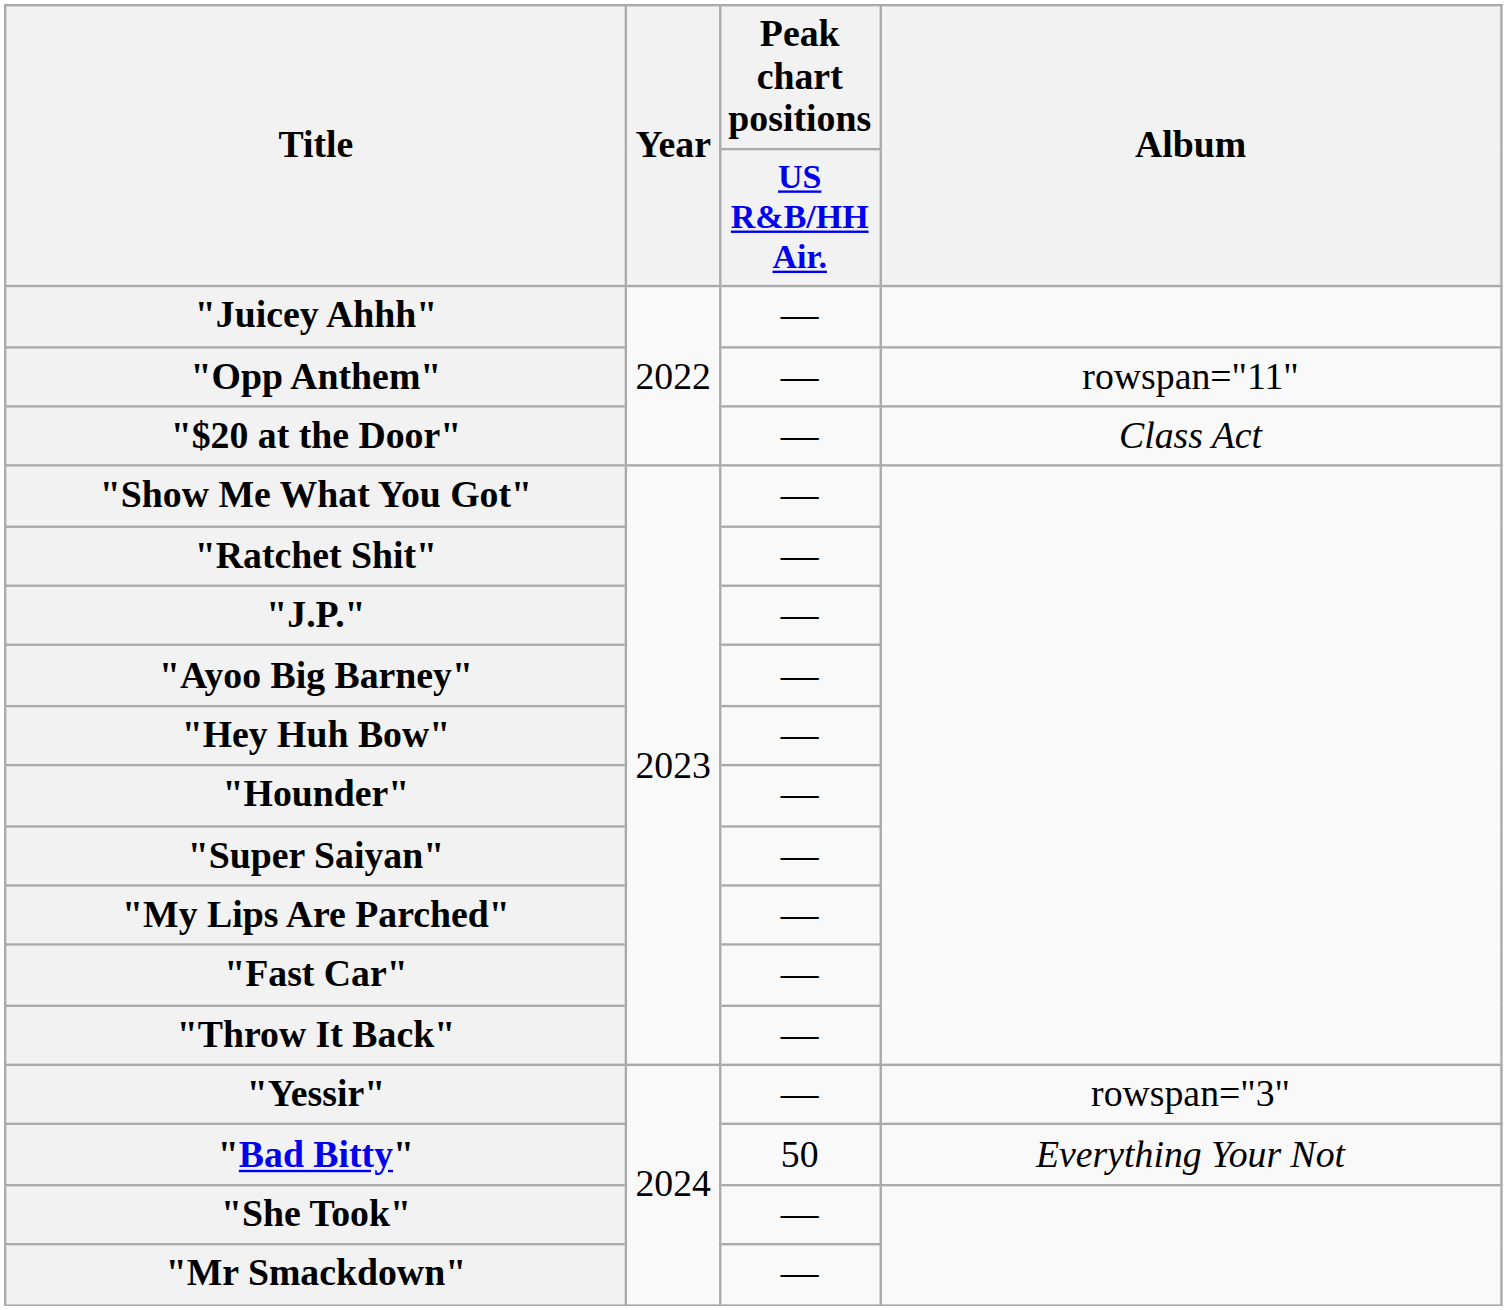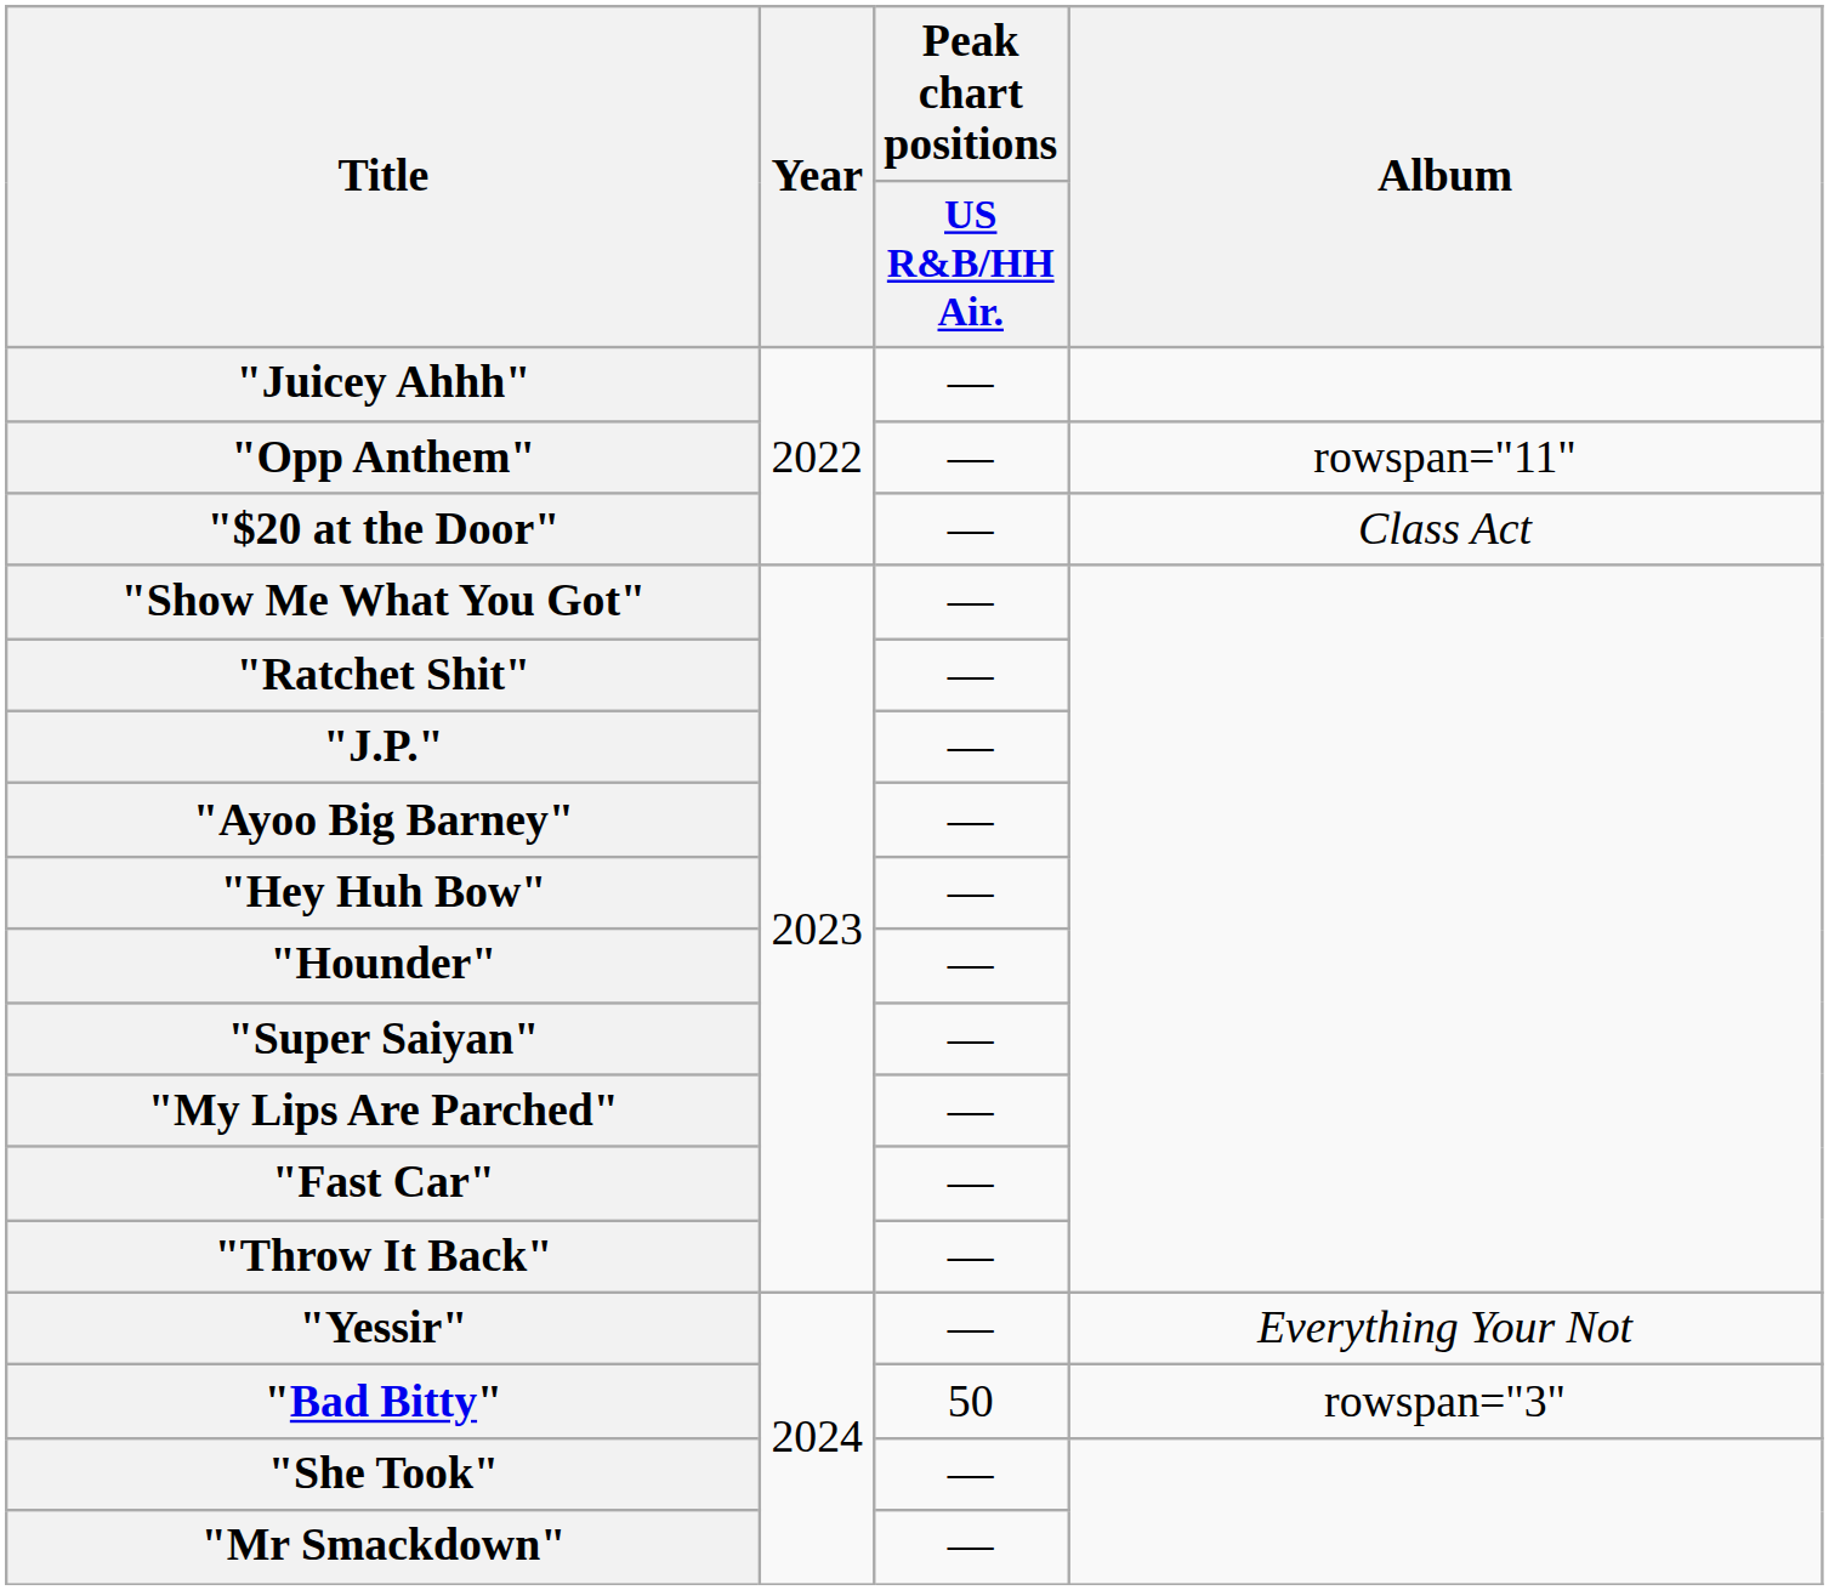"Yessir" | Album: rowspan="3" -> Everything Your Not
"Bad Bitty" | Album: Everything Your Not -> rowspan="3"
